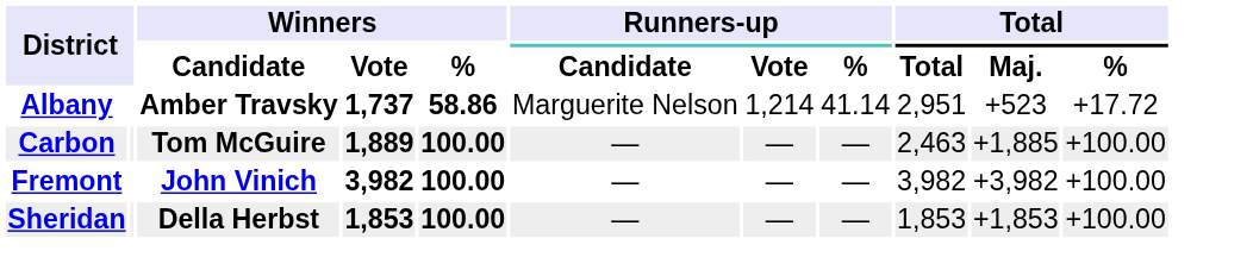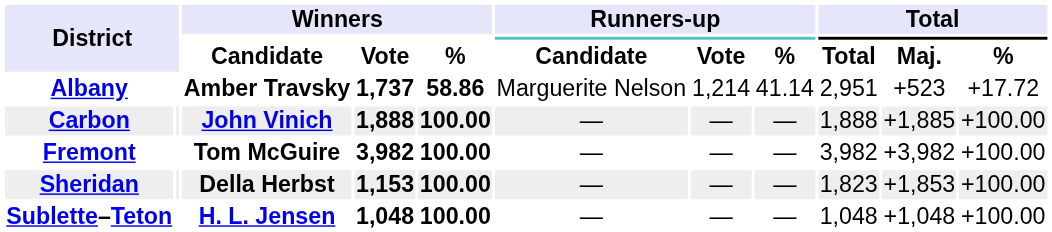Carbon | Winners / Candidate: Tom McGuire -> John Vinich
Carbon | Winners / Vote: 1,889 -> 1,888
Carbon | Total: 2,463 -> 1,888
Fremont | Winners / Candidate: John Vinich -> Tom McGuire
Sheridan | Winners / Vote: 1,853 -> 1,153
Sheridan | Total: 1,853 -> 1,823
+ row: Sublette–Teton | H. L. Jensen | 1,048 | 100.00 | — | — | — | 1,048 | +1,048 | +100.00
